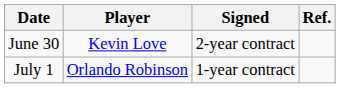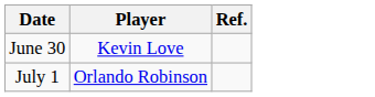- column: Signed | 2-year contract | 1-year contract
